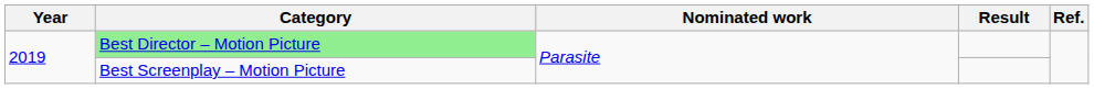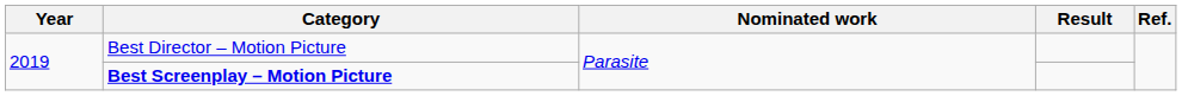Best Director – Motion Picture | Category: lightgreen background -> no background
Best Screenplay – Motion Picture | Category: normal -> bold
